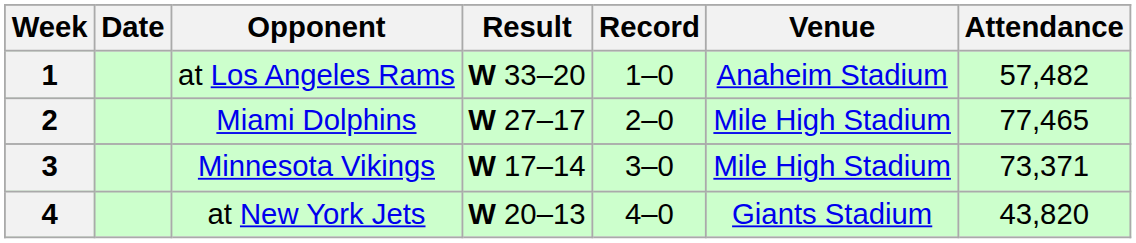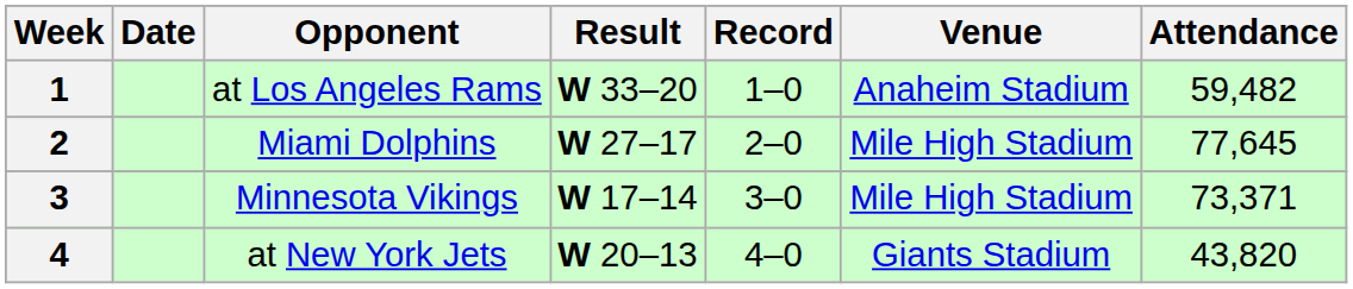1 | Attendance: 57,482 -> 59,482
2 | Attendance: 77,465 -> 77,645
